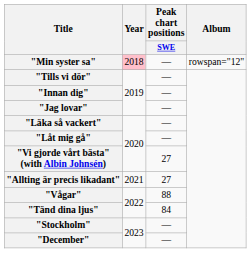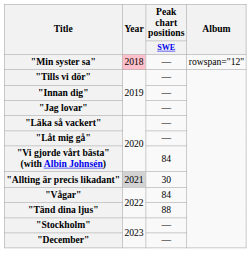"Vi gjorde vårt bästa" (with Albin Johnsén) | Peak chart positions / SWE: 27 -> 84
"Allting är precis likadant" | Year: no background -> lightgrey background
"Allting är precis likadant" | Peak chart positions / SWE: 27 -> 30
"Vågar" | Peak chart positions / SWE: 88 -> 84
"Tänd dina ljus" | Peak chart positions / SWE: 84 -> 88
